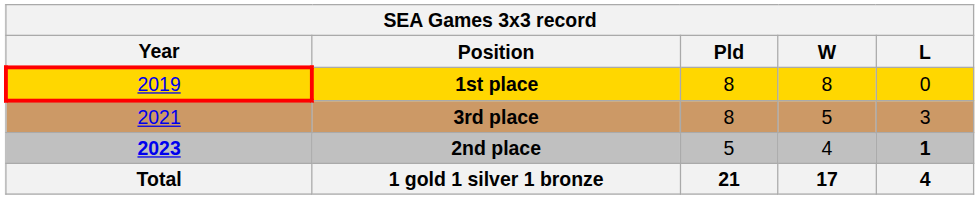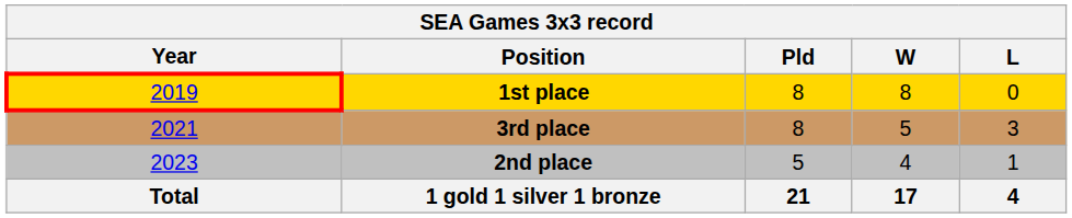2nd place | Year: bold -> normal
2nd place | L: bold -> normal
